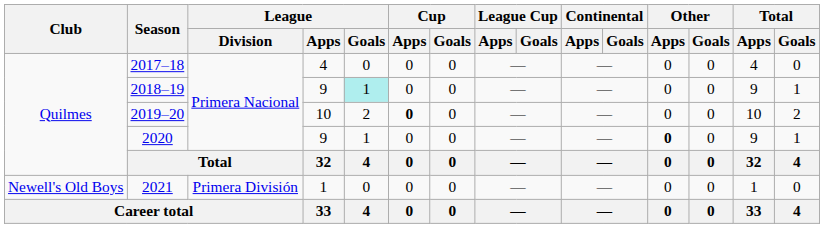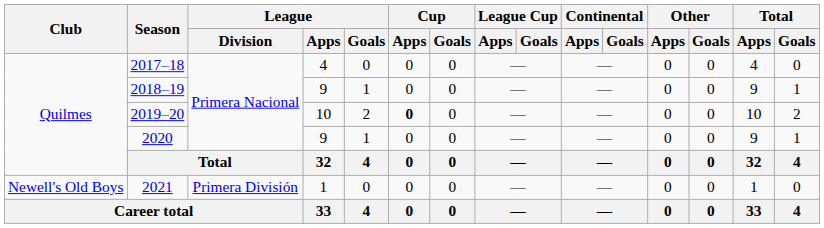2018–19 | League / Goals: paleturquoise background -> no background
2020 | Other / Apps: bold -> normal
